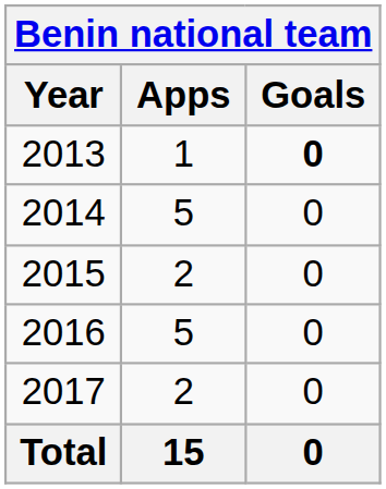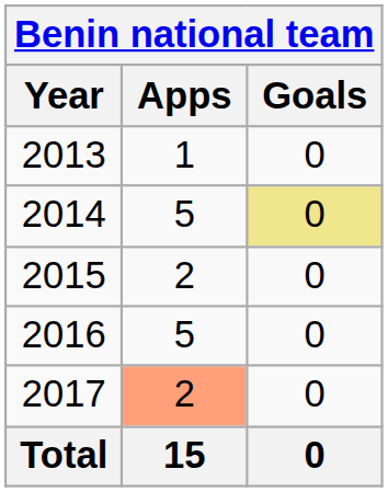2013 | Goals: bold -> normal
2014 | Goals: no background -> khaki background
2017 | Apps: no background -> lightsalmon background
